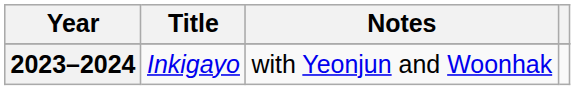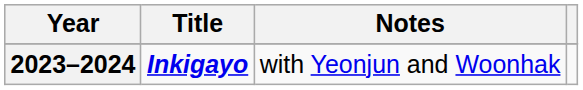2023–2024 | Title: normal -> bold
